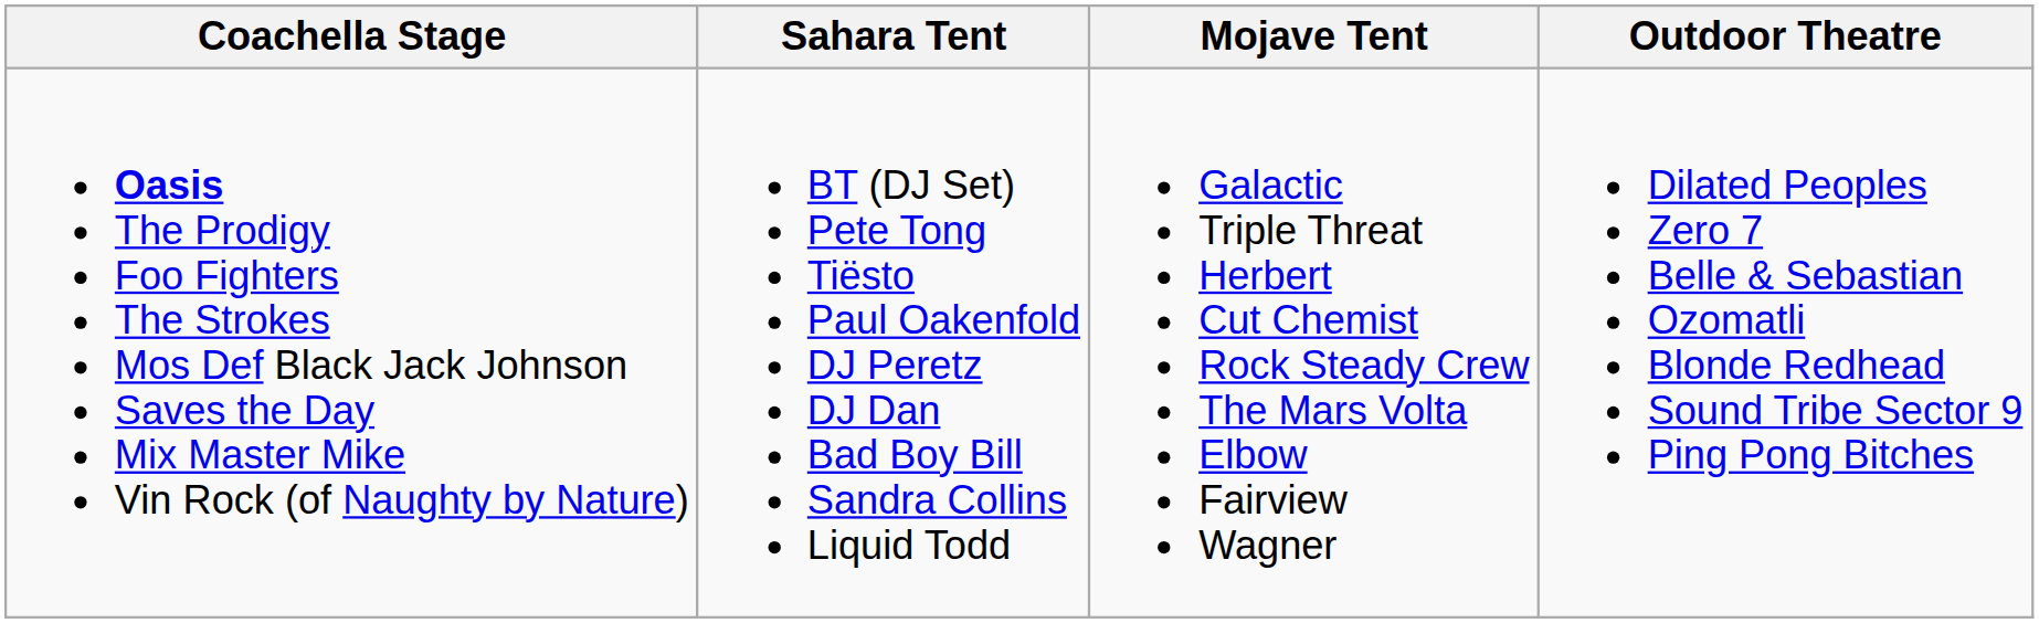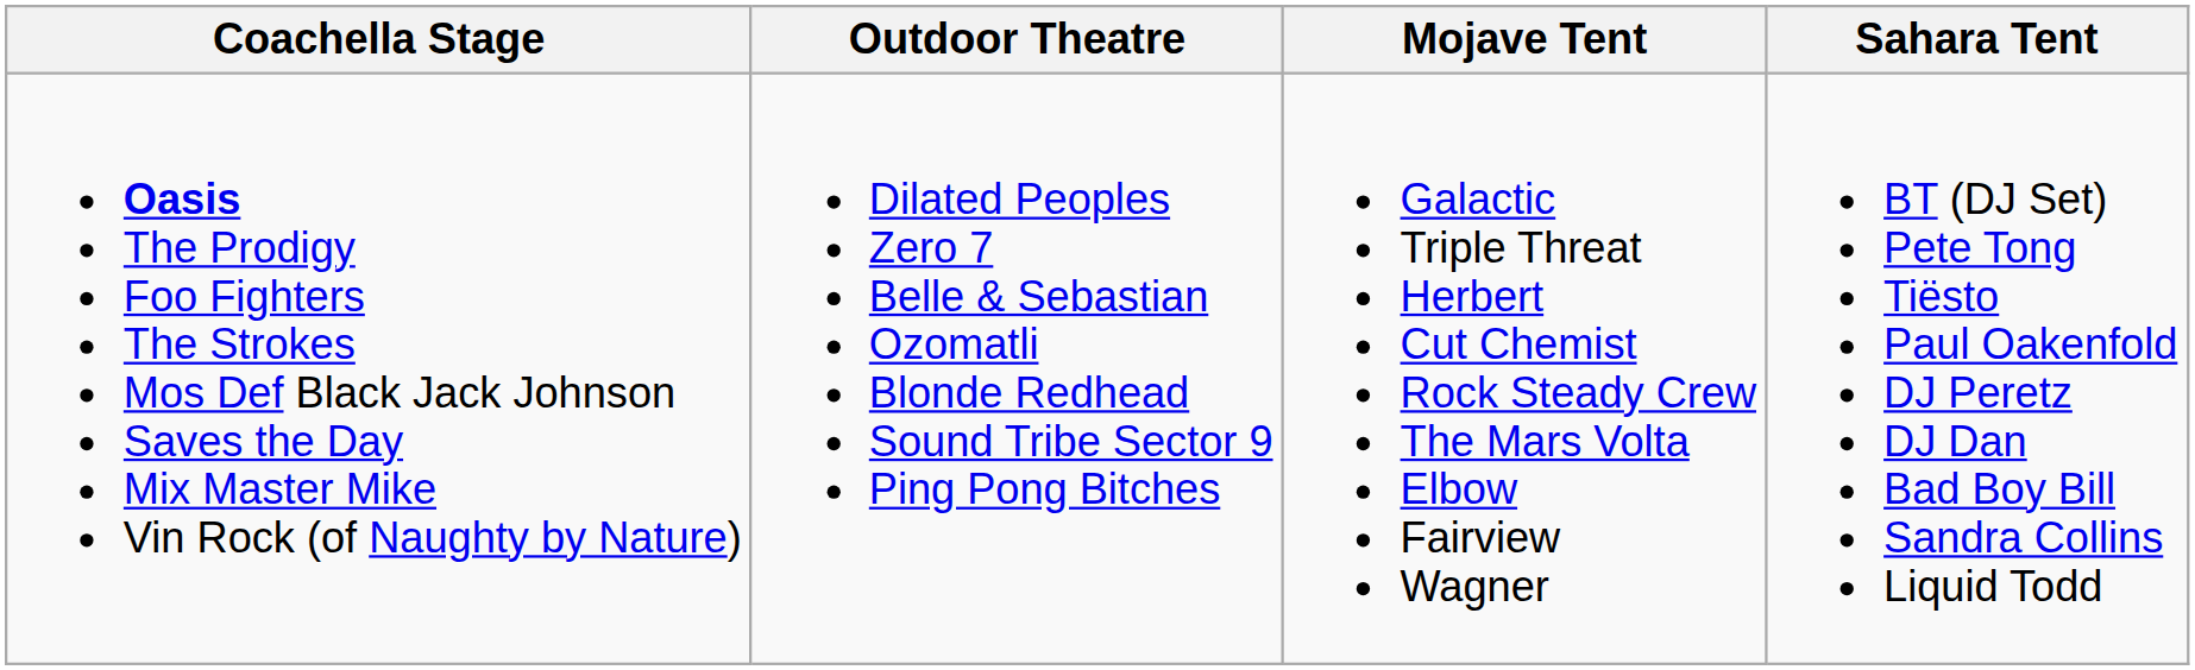columns swapped: Outdoor Theatre <-> Sahara Tent
